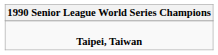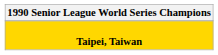row 2 | column 1: no background -> gold background
